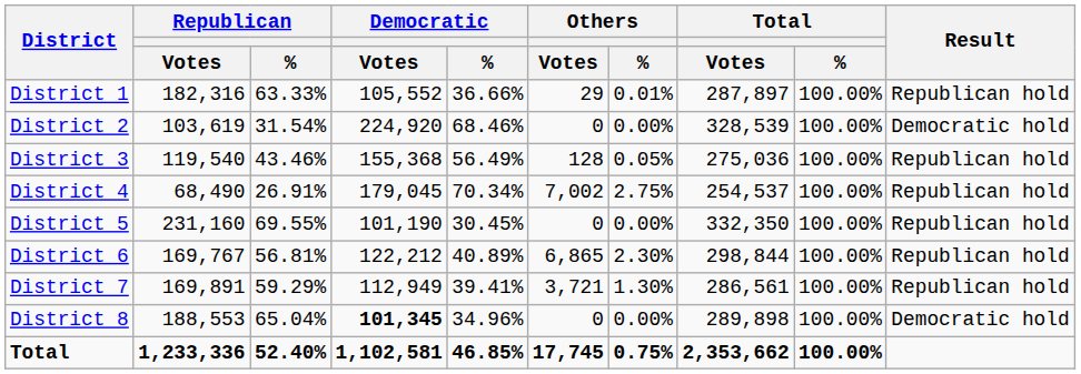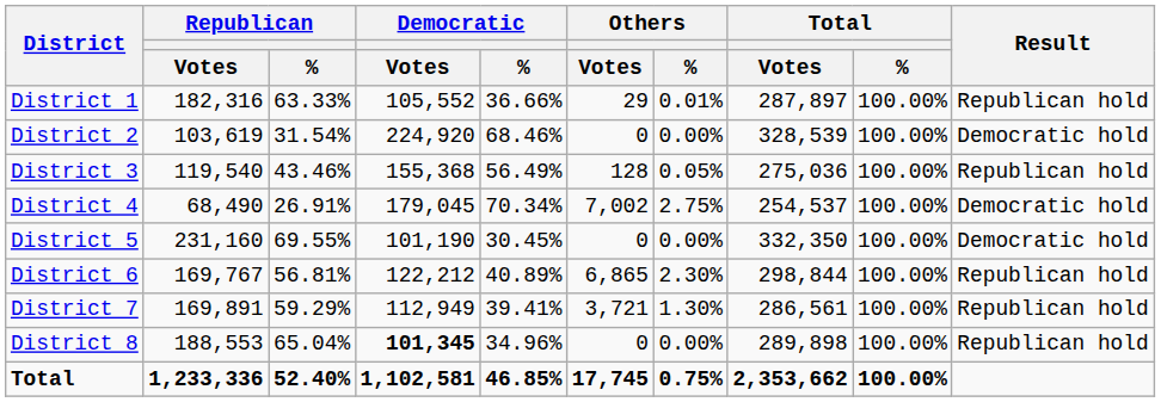District 4 | Result: Republican hold -> Democratic hold
District 5 | Result: Republican hold -> Democratic hold
District 8 | Result: Democratic hold -> Republican hold
